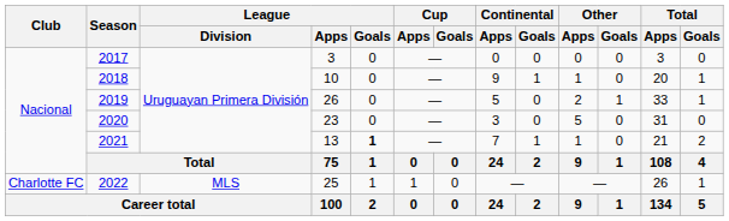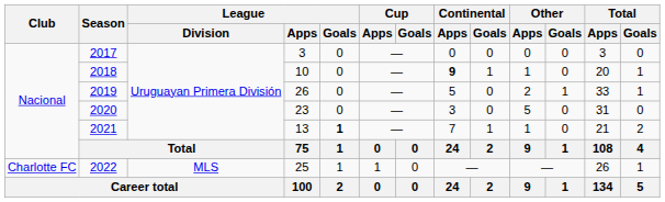2018 | Continental / Apps: normal -> bold
